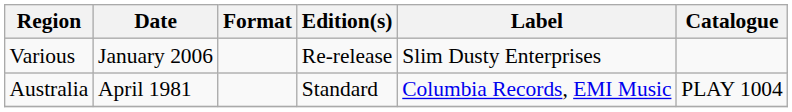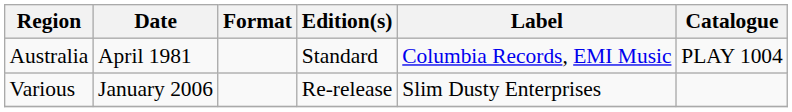rows swapped: Australia <-> Various
